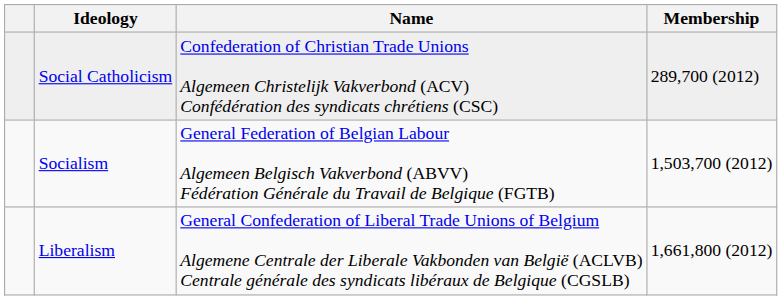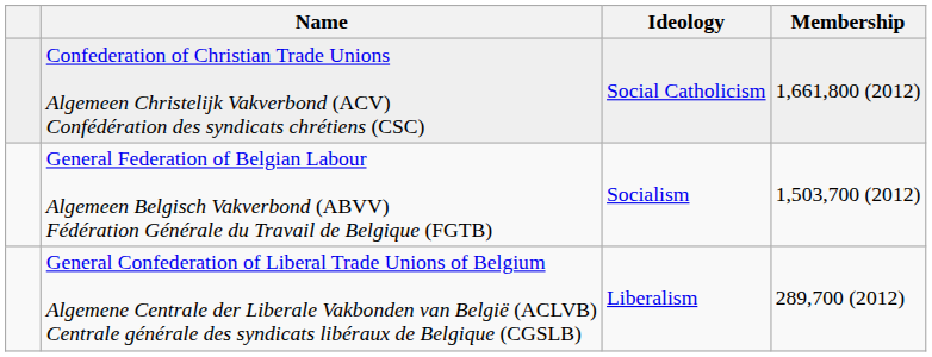columns swapped: Name <-> Ideology
row 2 | Membership: 289,700 (2012) -> 1,661,800 (2012)
row 4 | Membership: 1,661,800 (2012) -> 289,700 (2012)
